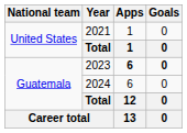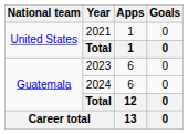2023 | Apps: bold -> normal
2023 | Goals: bold -> normal
